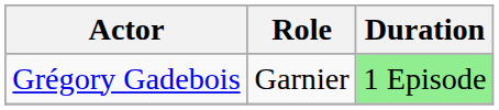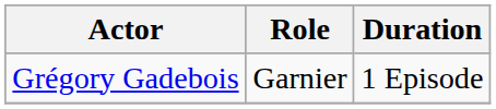Grégory Gadebois | Duration: lightgreen background -> no background
